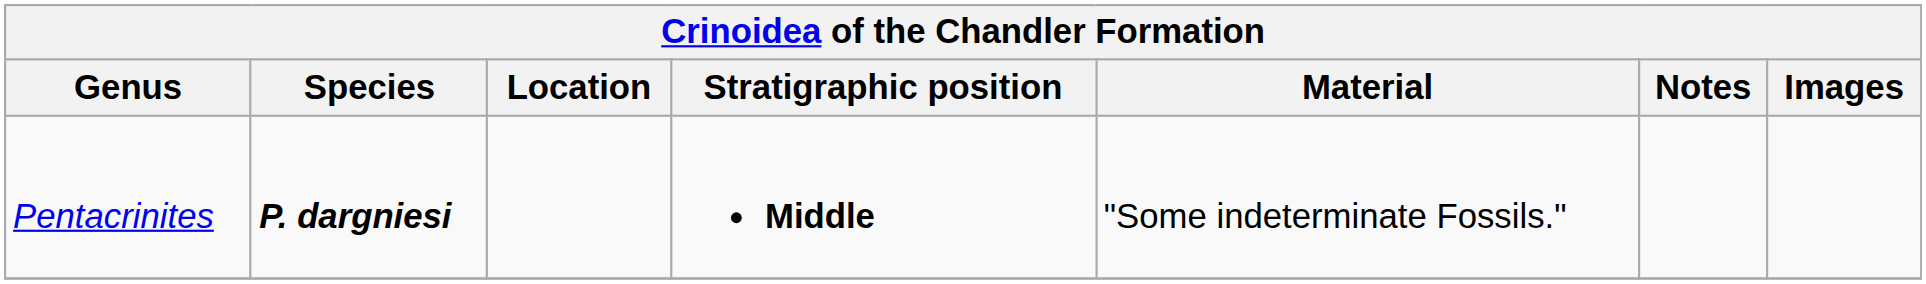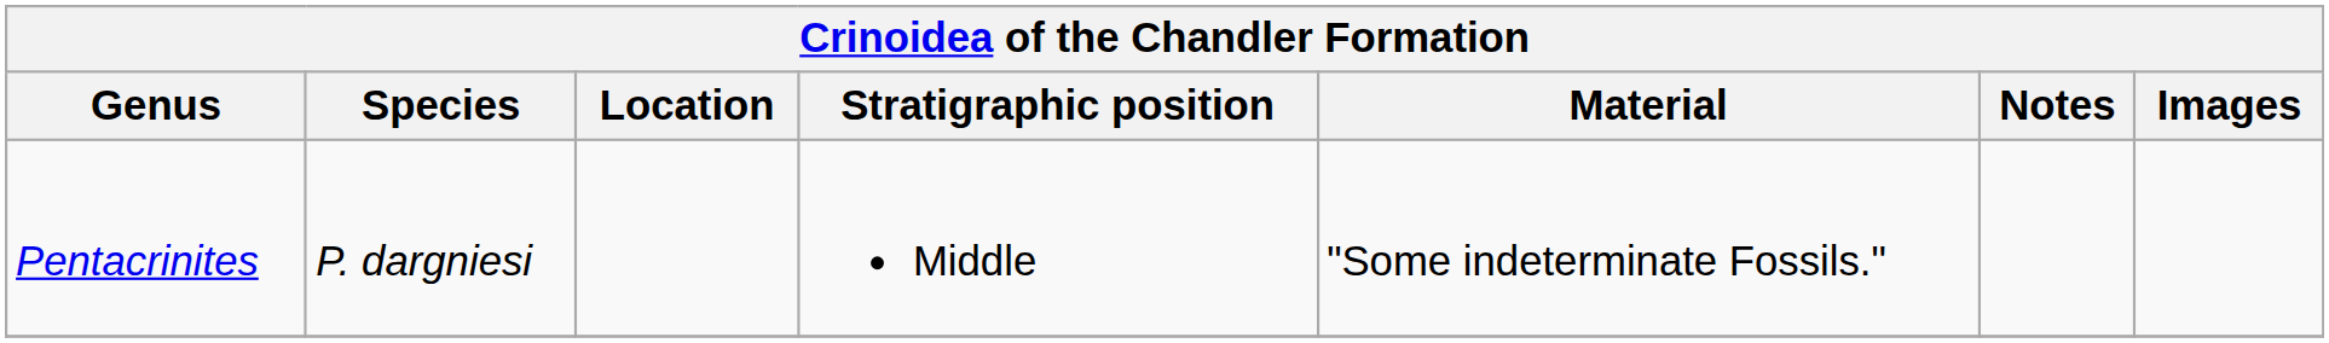Pentacrinites | Species: bold -> normal
Pentacrinites | Stratigraphic position: bold -> normal
